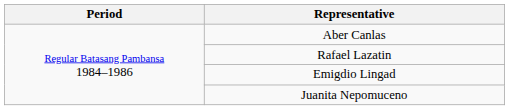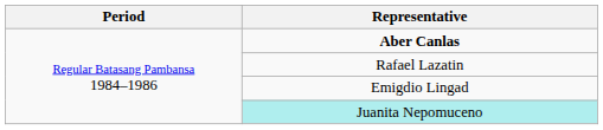Aber Canlas | Representative: normal -> bold
Juanita Nepomuceno | Representative: no background -> paleturquoise background
